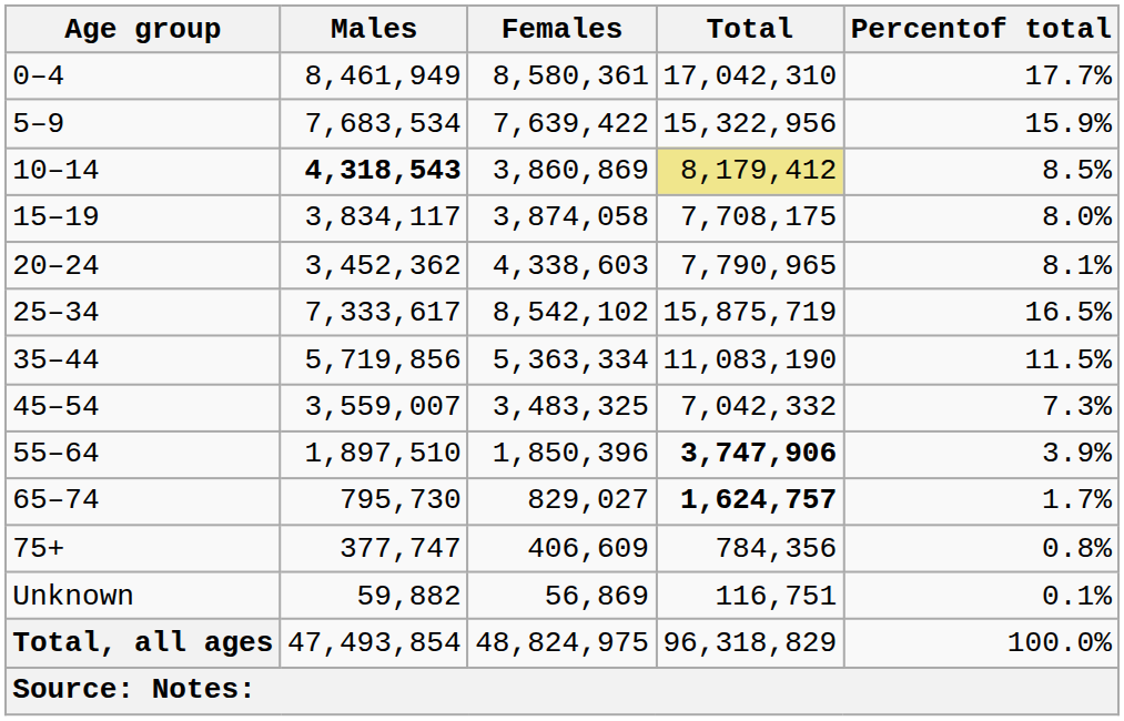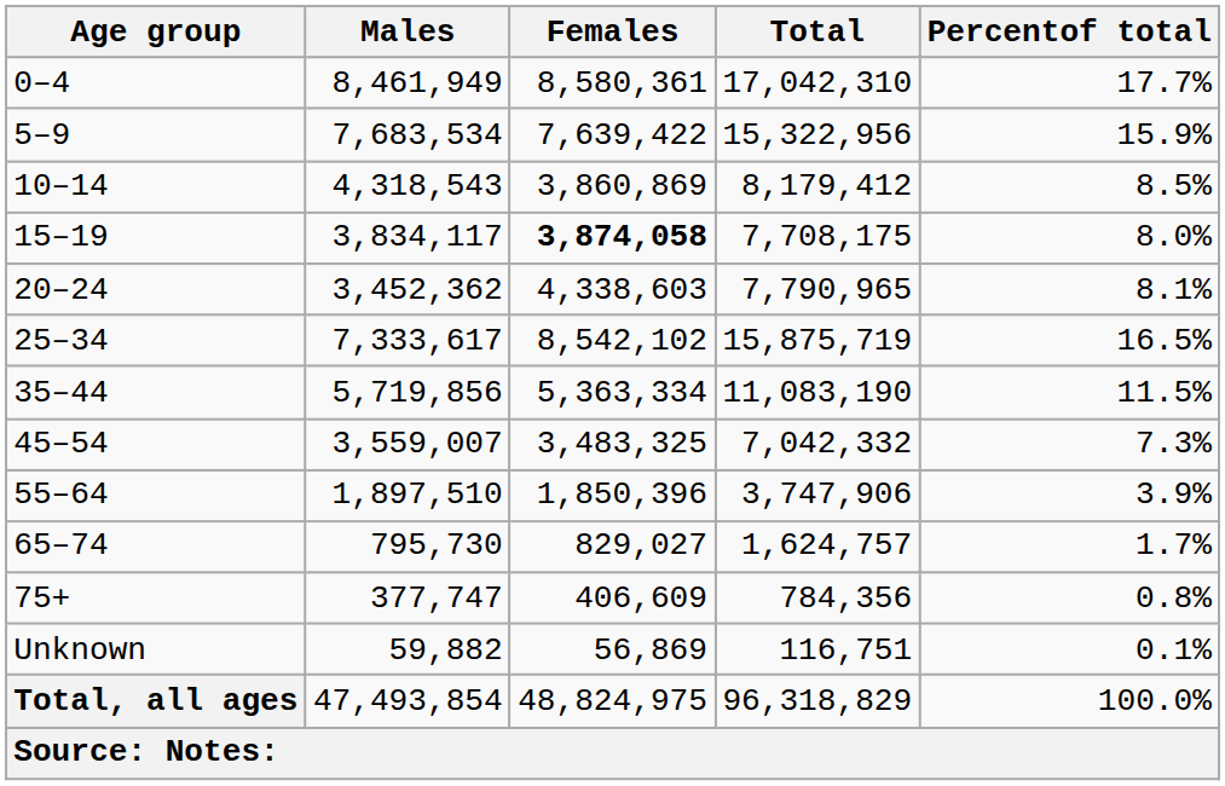10–14 | Males: bold -> normal
10–14 | Total: khaki background -> no background
15–19 | Females: normal -> bold
55–64 | Total: bold -> normal
65–74 | Total: bold -> normal
